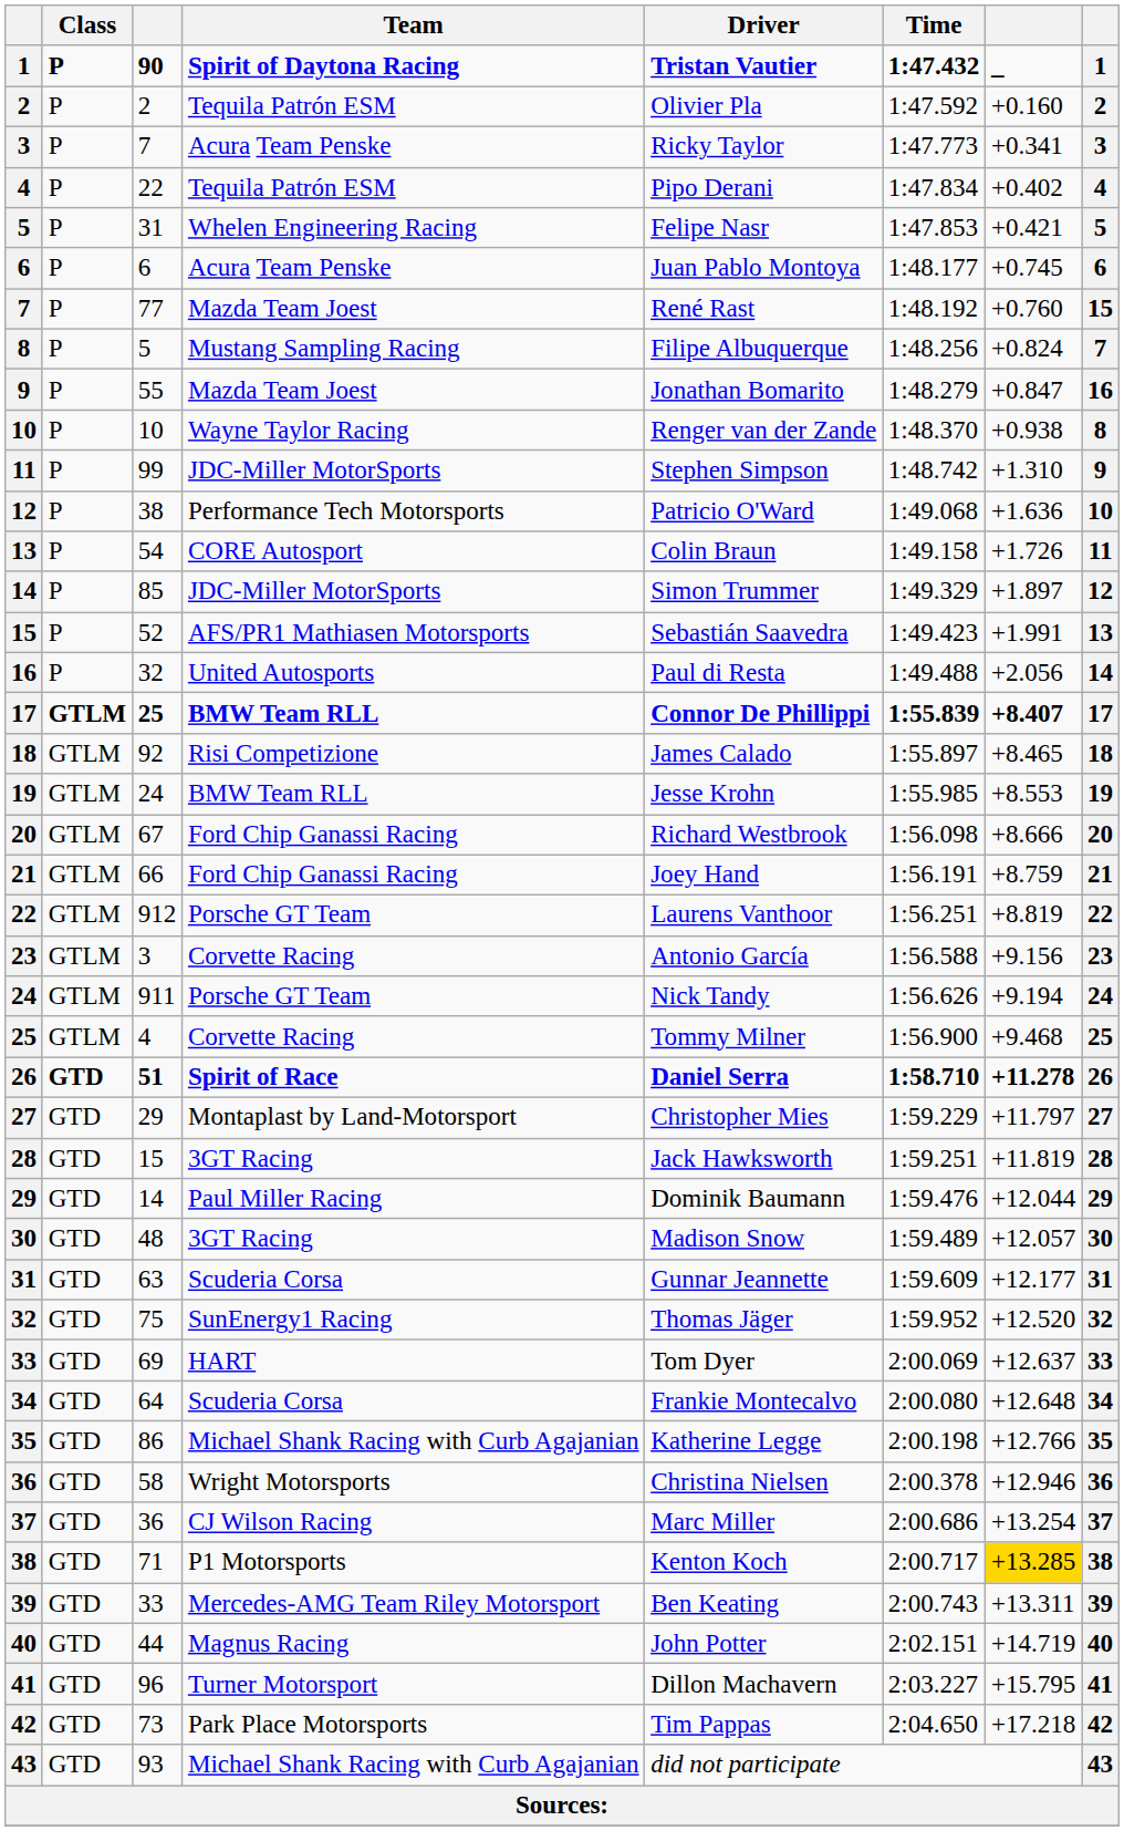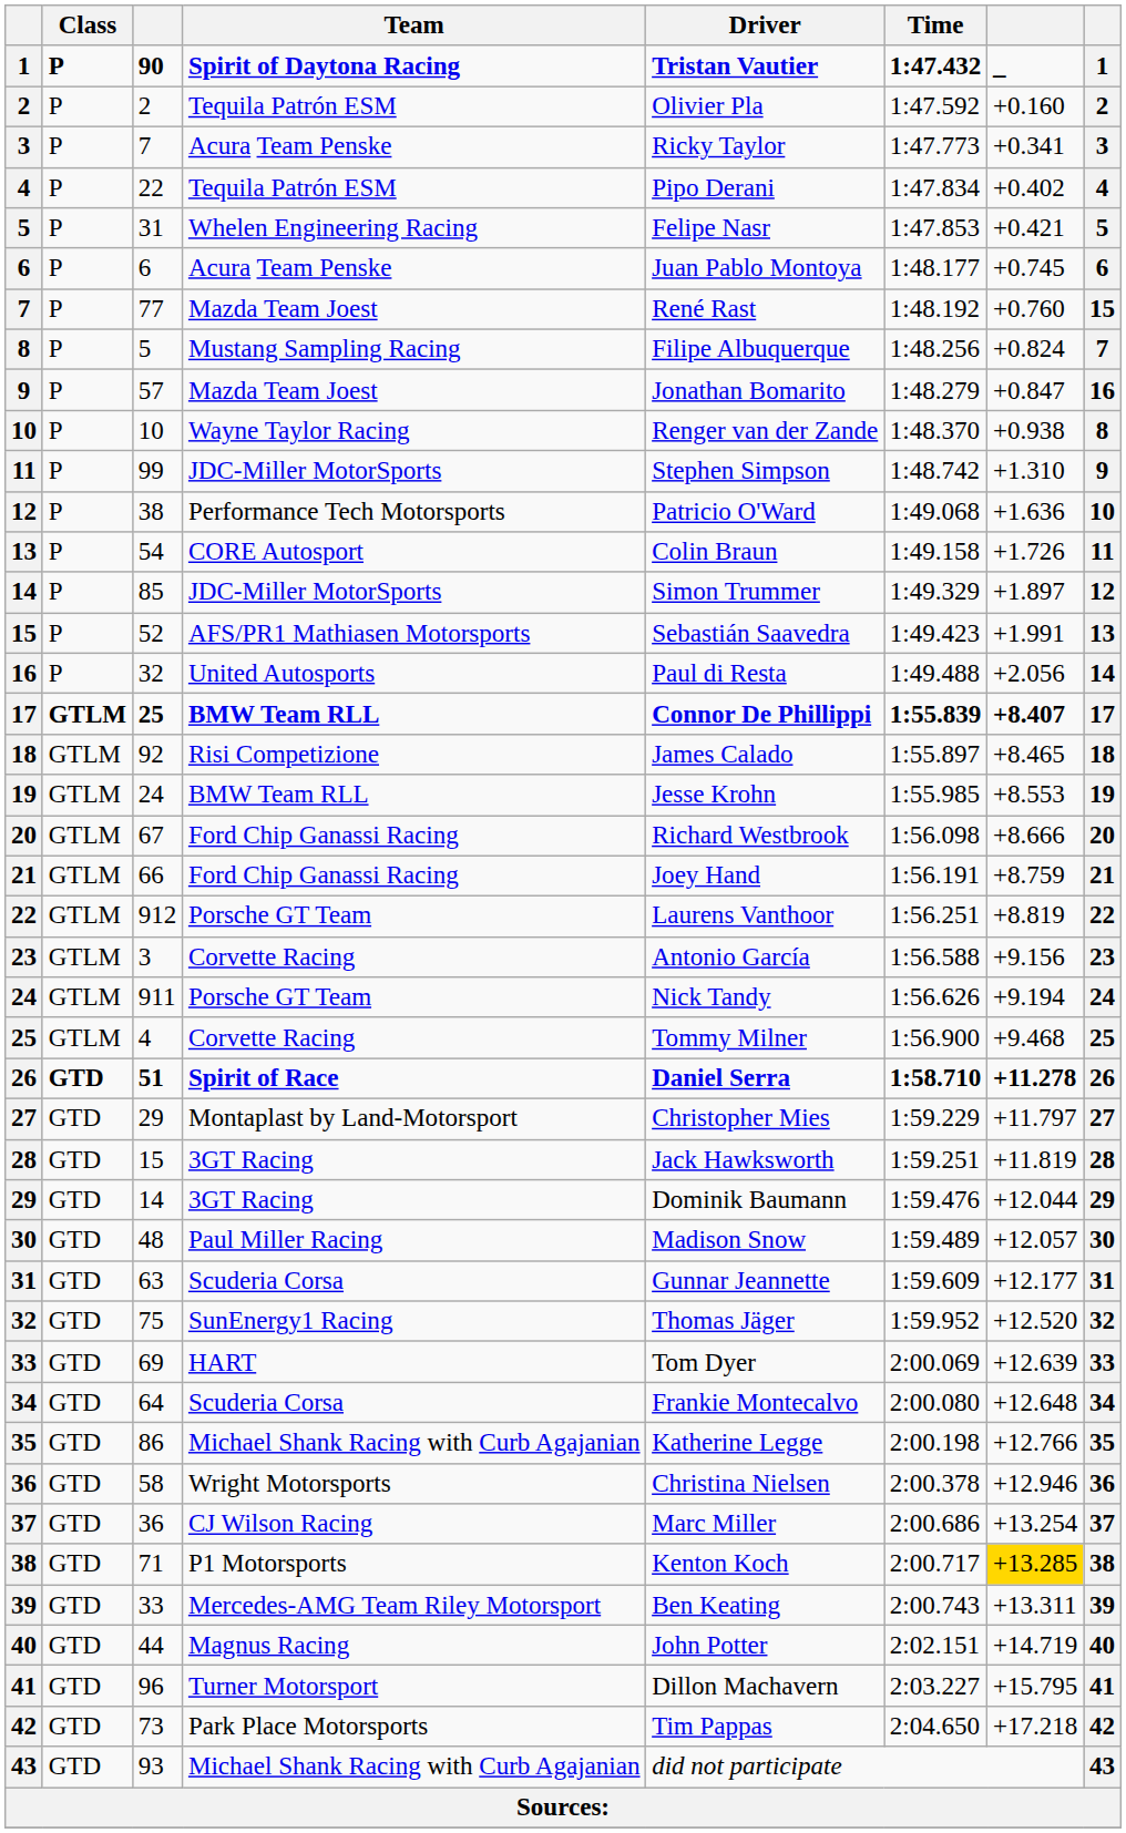row 10 | column 3: 55 -> 57
row 30 | Team: Paul Miller Racing -> 3GT Racing
row 31 | Team: 3GT Racing -> Paul Miller Racing
row 34 | column 7: +12.637 -> +12.639
